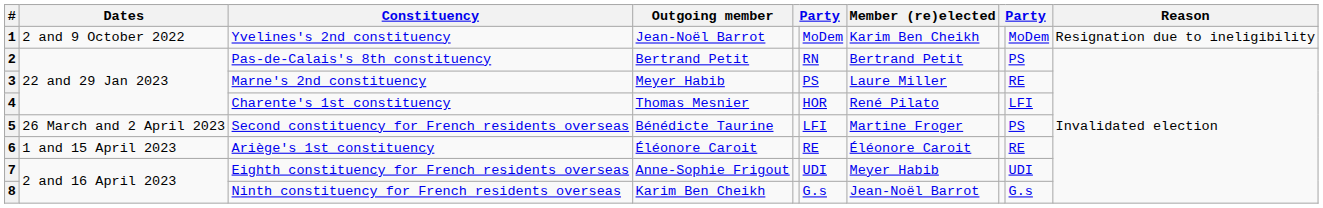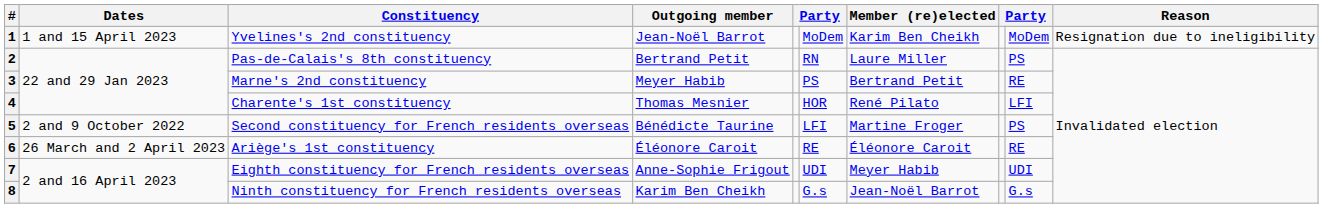1 | Dates: 2 and 9 October 2022 -> 1 and 15 April 2023
2 | Member (re)elected: Bertrand Petit -> Laure Miller
3 | Member (re)elected: Laure Miller -> Bertrand Petit
5 | Dates: 26 March and 2 April 2023 -> 2 and 9 October 2022
6 | Dates: 1 and 15 April 2023 -> 26 March and 2 April 2023
